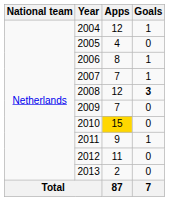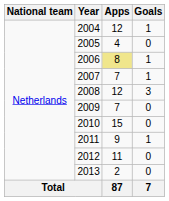2006 | Apps: no background -> khaki background
2008 | Goals: bold -> normal
2010 | Apps: gold background -> no background
